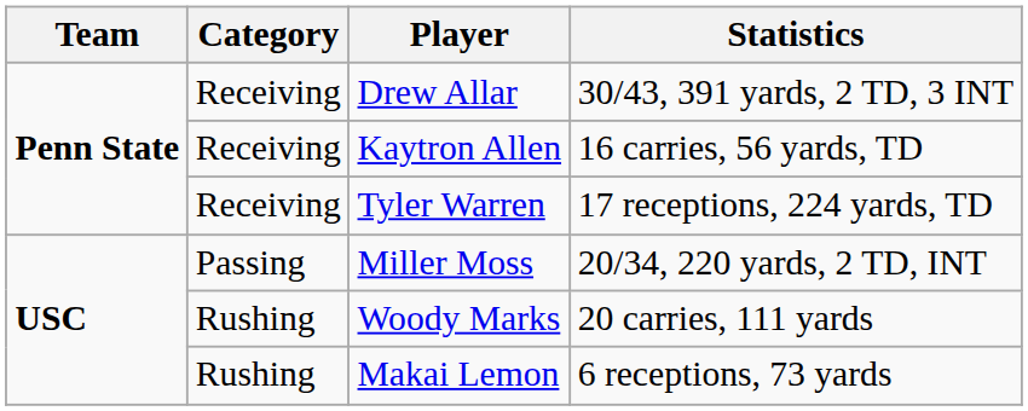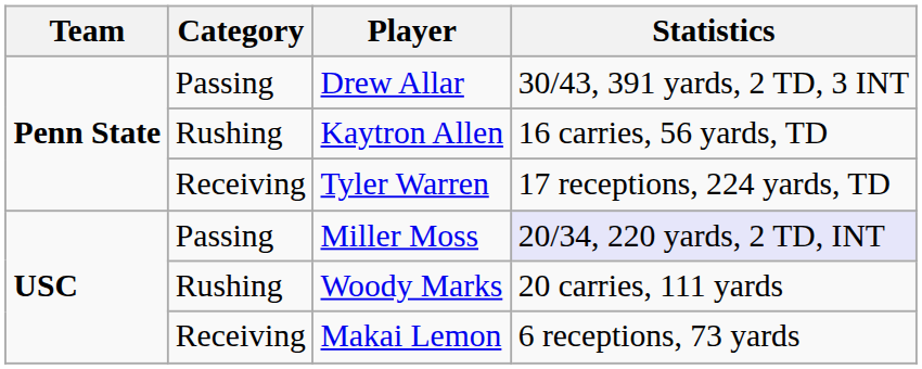Drew Allar | Category: Receiving -> Passing
Kaytron Allen | Category: Receiving -> Rushing
Miller Moss | Statistics: no background -> lavender background
Makai Lemon | Category: Rushing -> Receiving
